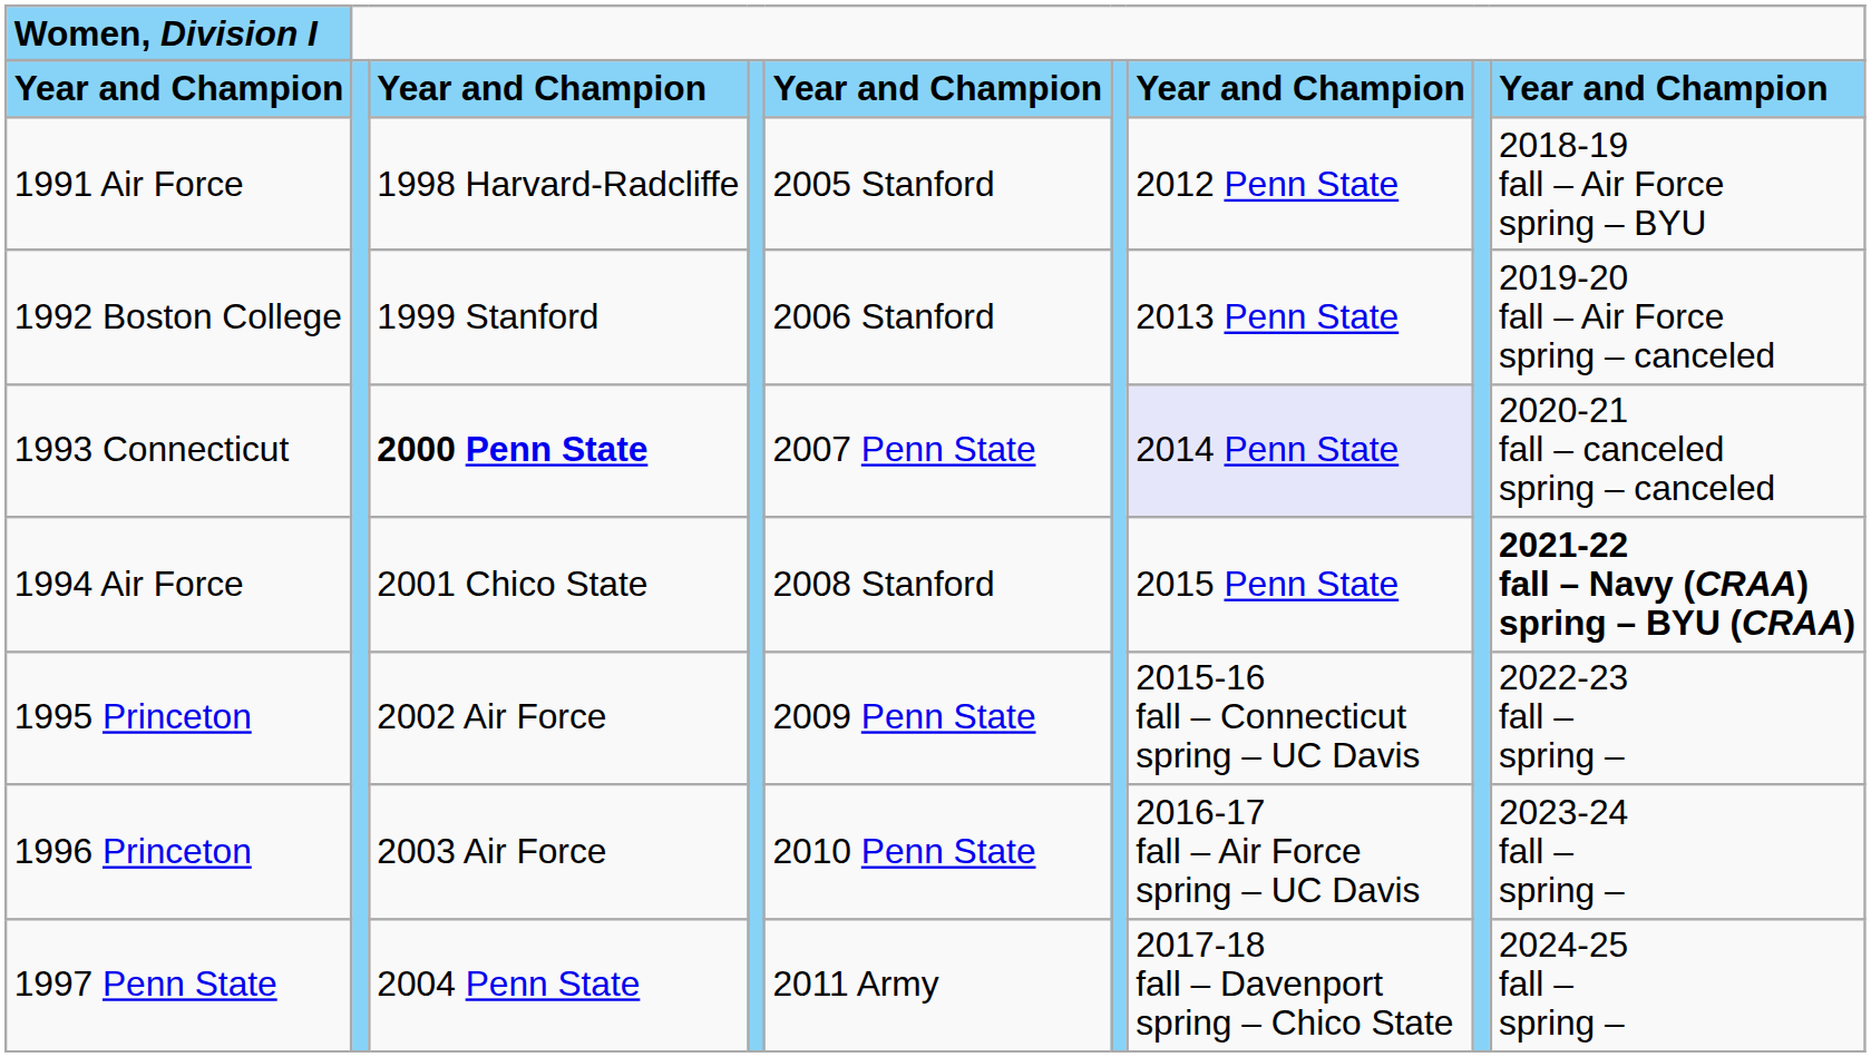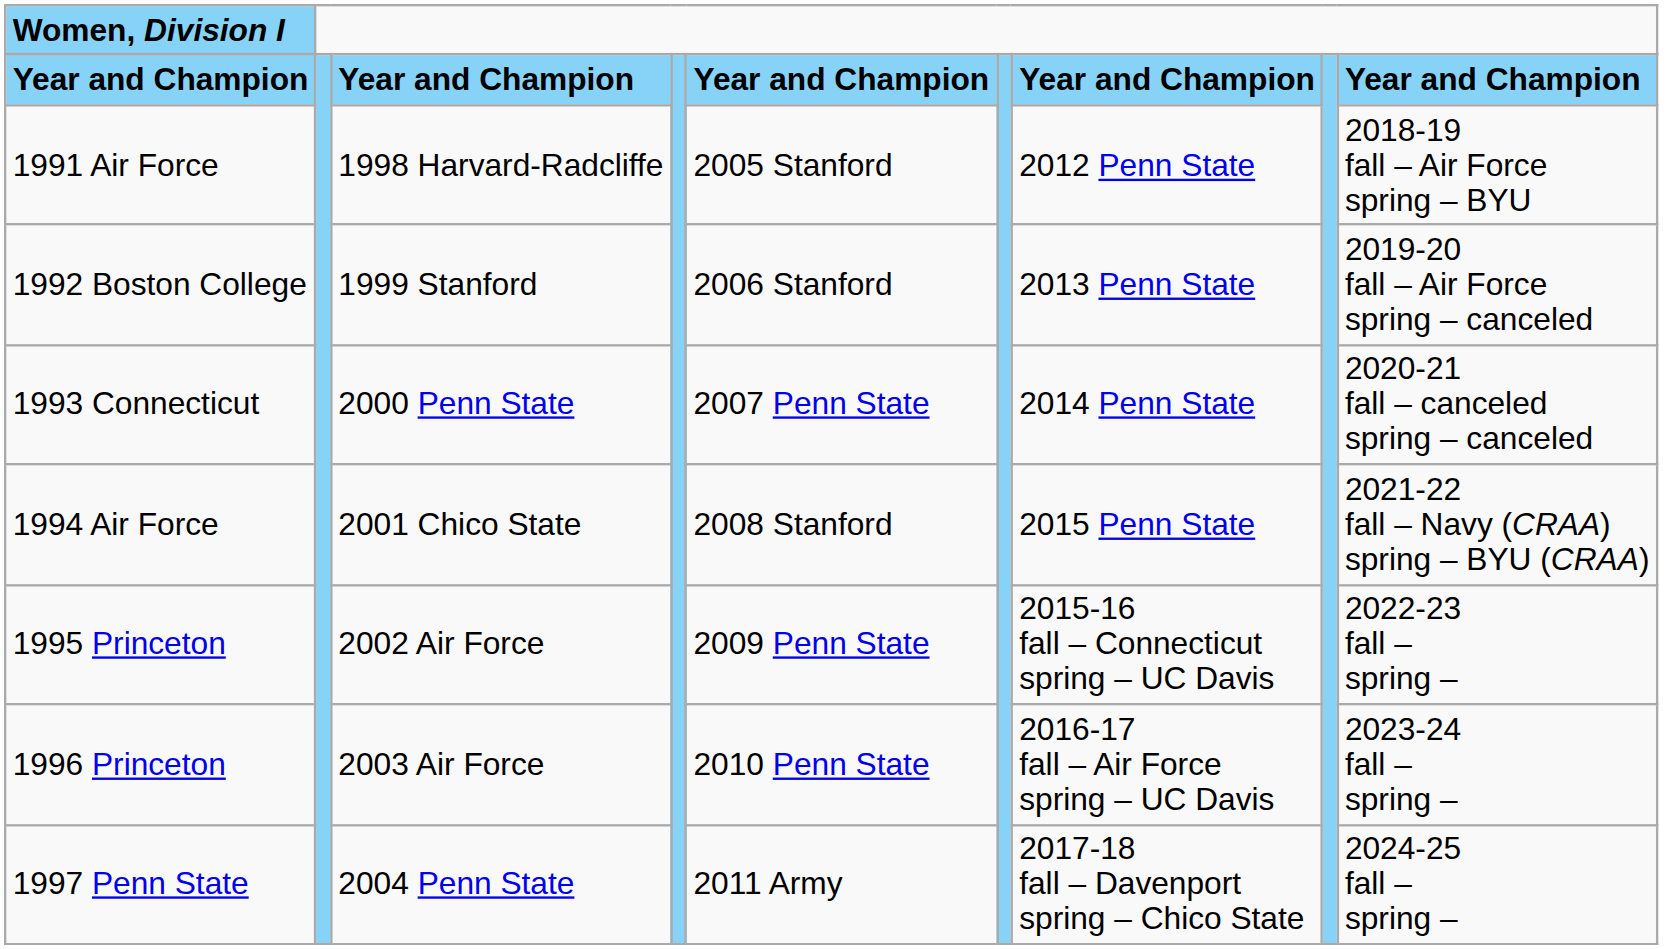1993 Connecticut | column 3: bold -> normal
1993 Connecticut | column 7: lavender background -> no background
1994 Air Force | column 9: bold -> normal
